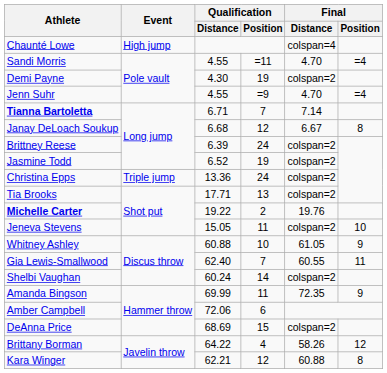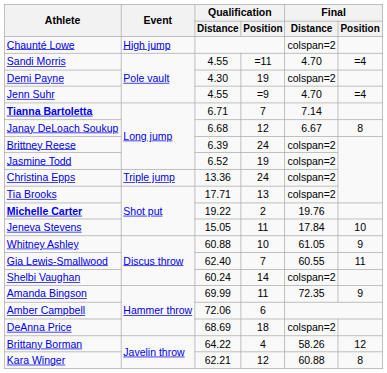Chaunté Lowe | Final / Distance: colspan=4 -> colspan=2
Jeneva Stevens | Final / Distance: colspan=2 -> 17.84
DeAnna Price | Qualification / Position: 15 -> 18
